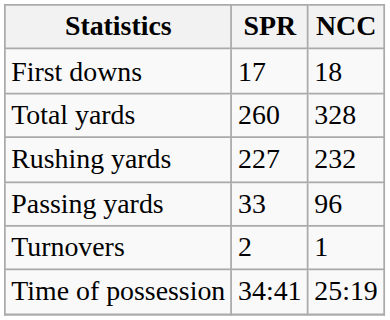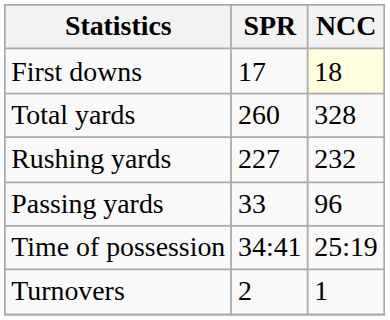First downs | NCC: no background -> lightyellow background
rows swapped: Turnovers <-> Time of possession
